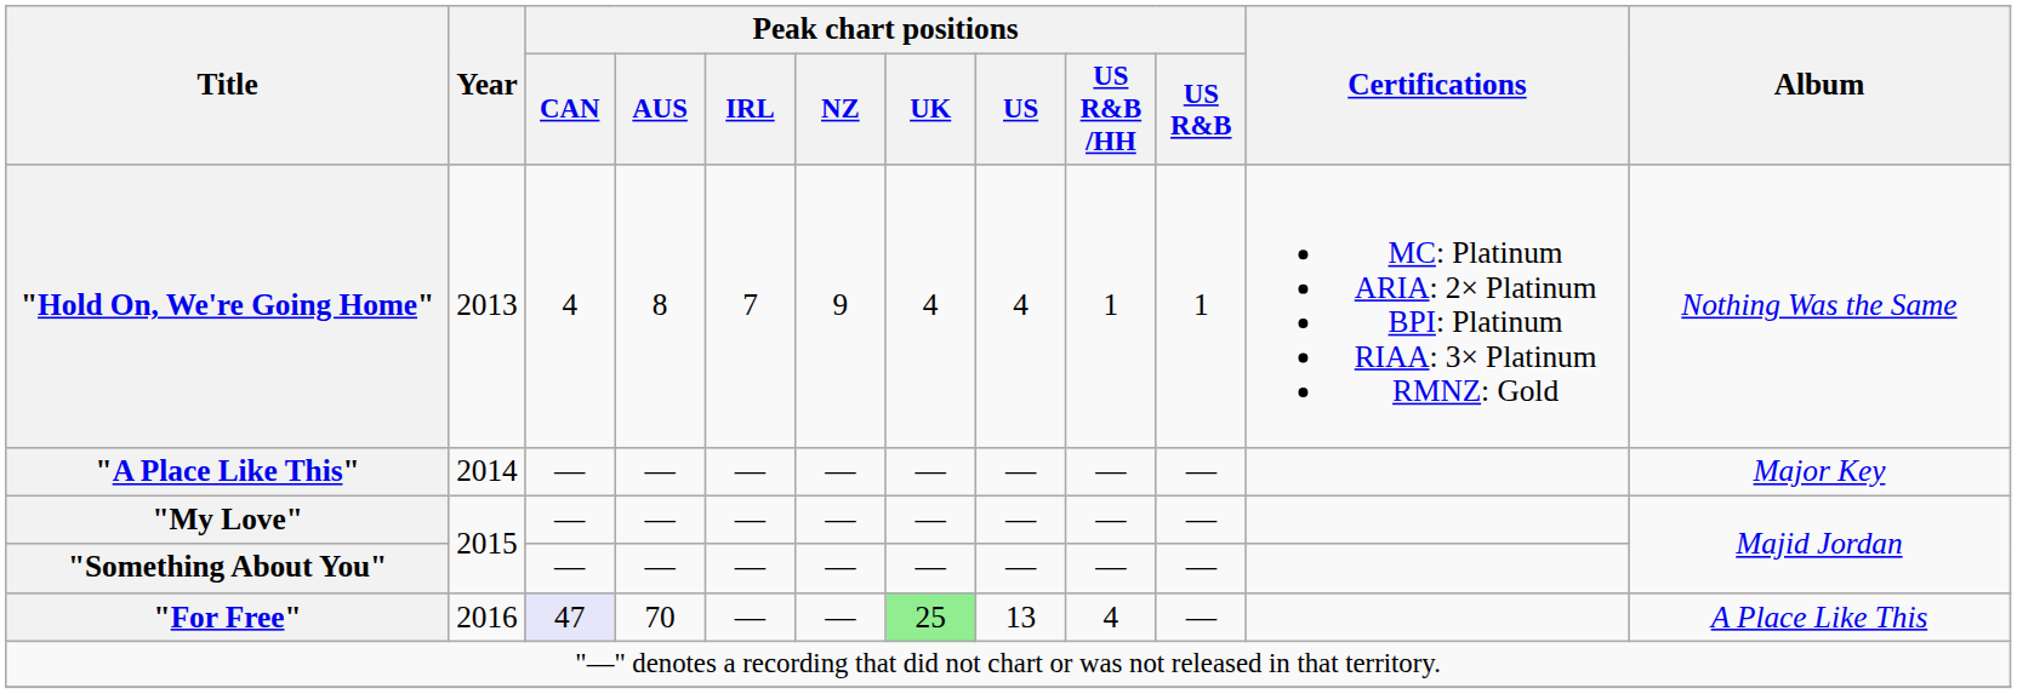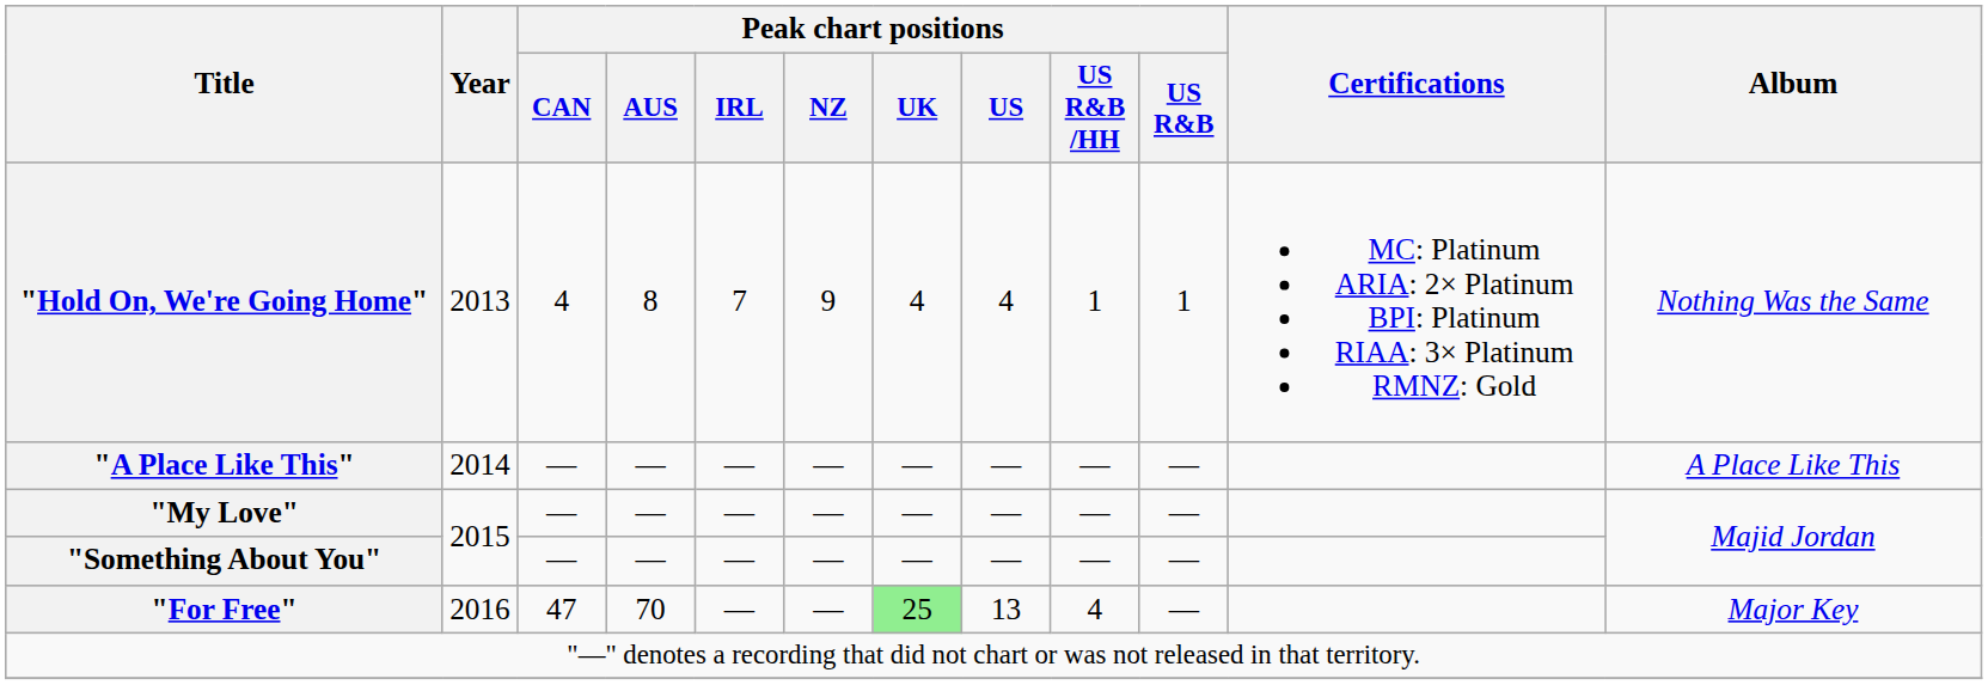"A Place Like This" | Album: Major Key -> A Place Like This
"For Free" | Peak chart positions / CAN: lavender background -> no background
"For Free" | Album: A Place Like This -> Major Key
